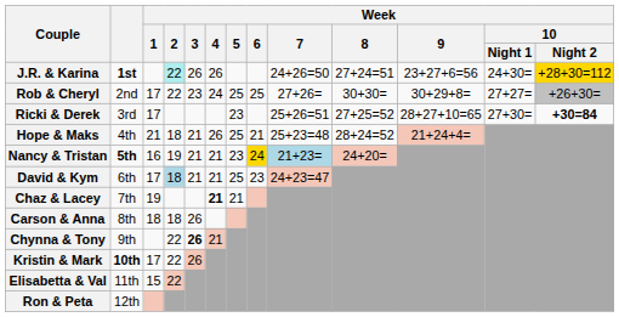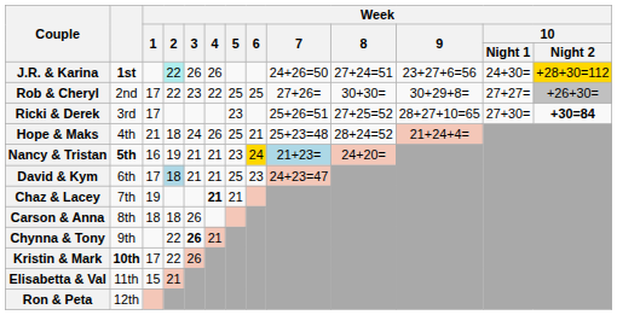Rob & Cheryl | Week / 4: 24 -> 22
Hope & Maks | Week / 3: 21 -> 24
Elisabetta & Val | Week / 2: 22 -> 21
